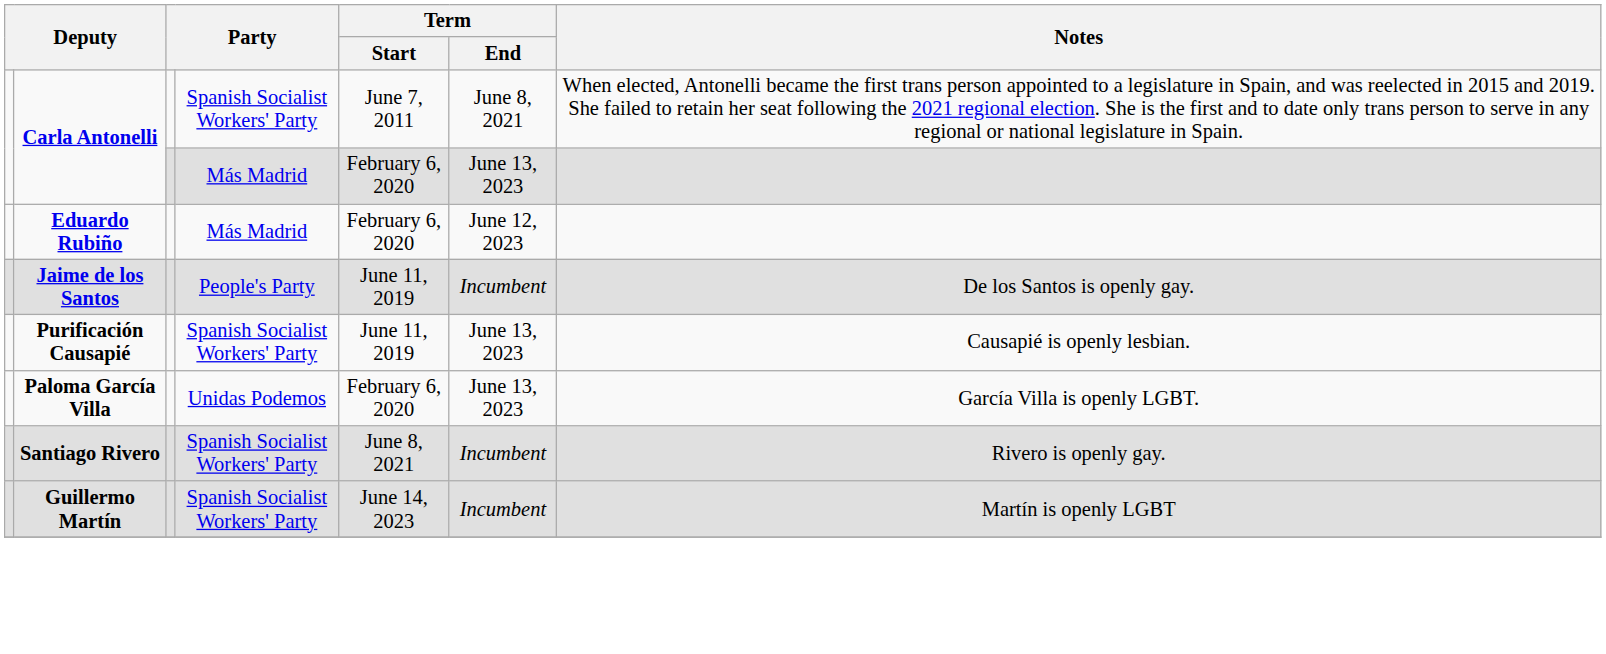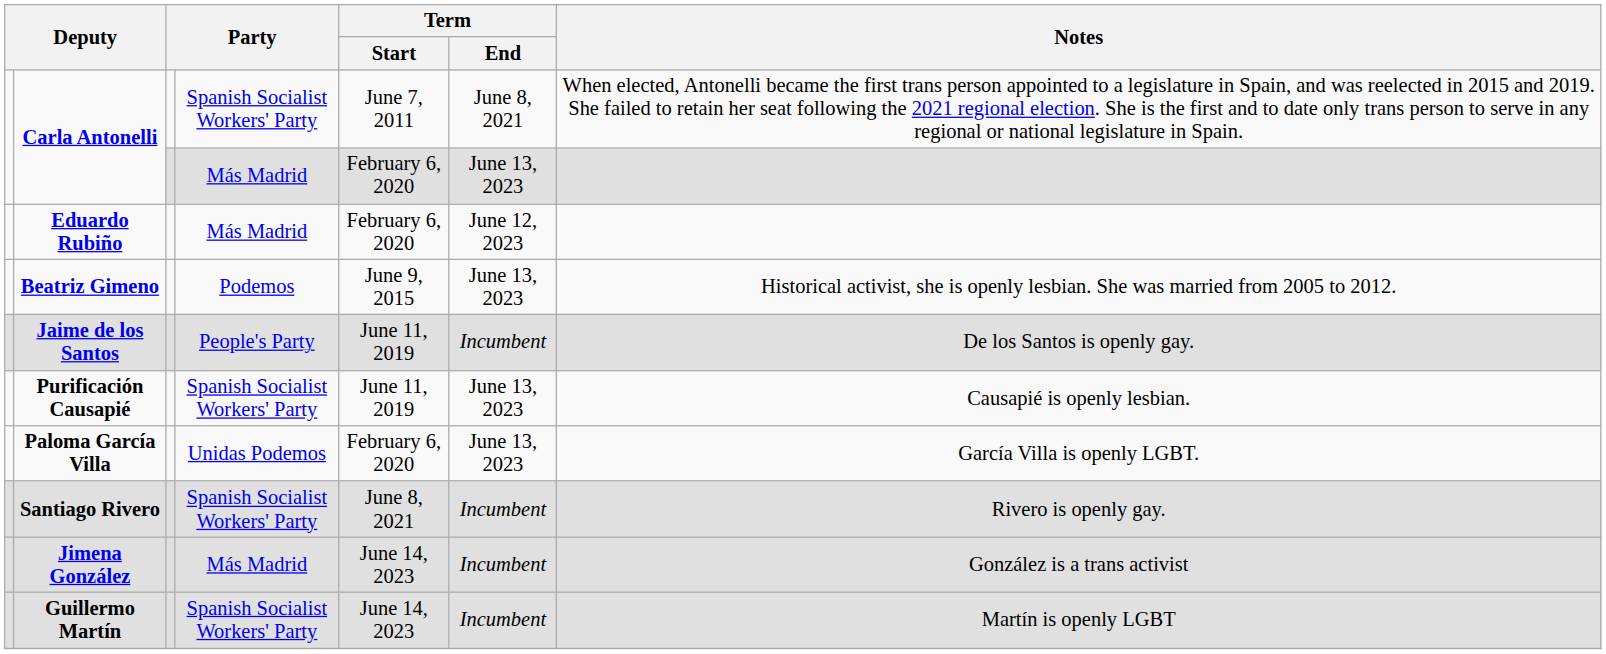+ row: Beatriz Gimeno | Podemos | June 9, 2015 | June 13, 2023 | Historical activist, she is openly lesbian. She was married from 2005 to 2012.
+ row: Jimena González | Más Madrid | June 14, 2023 | Incumbent | González is a trans activist
